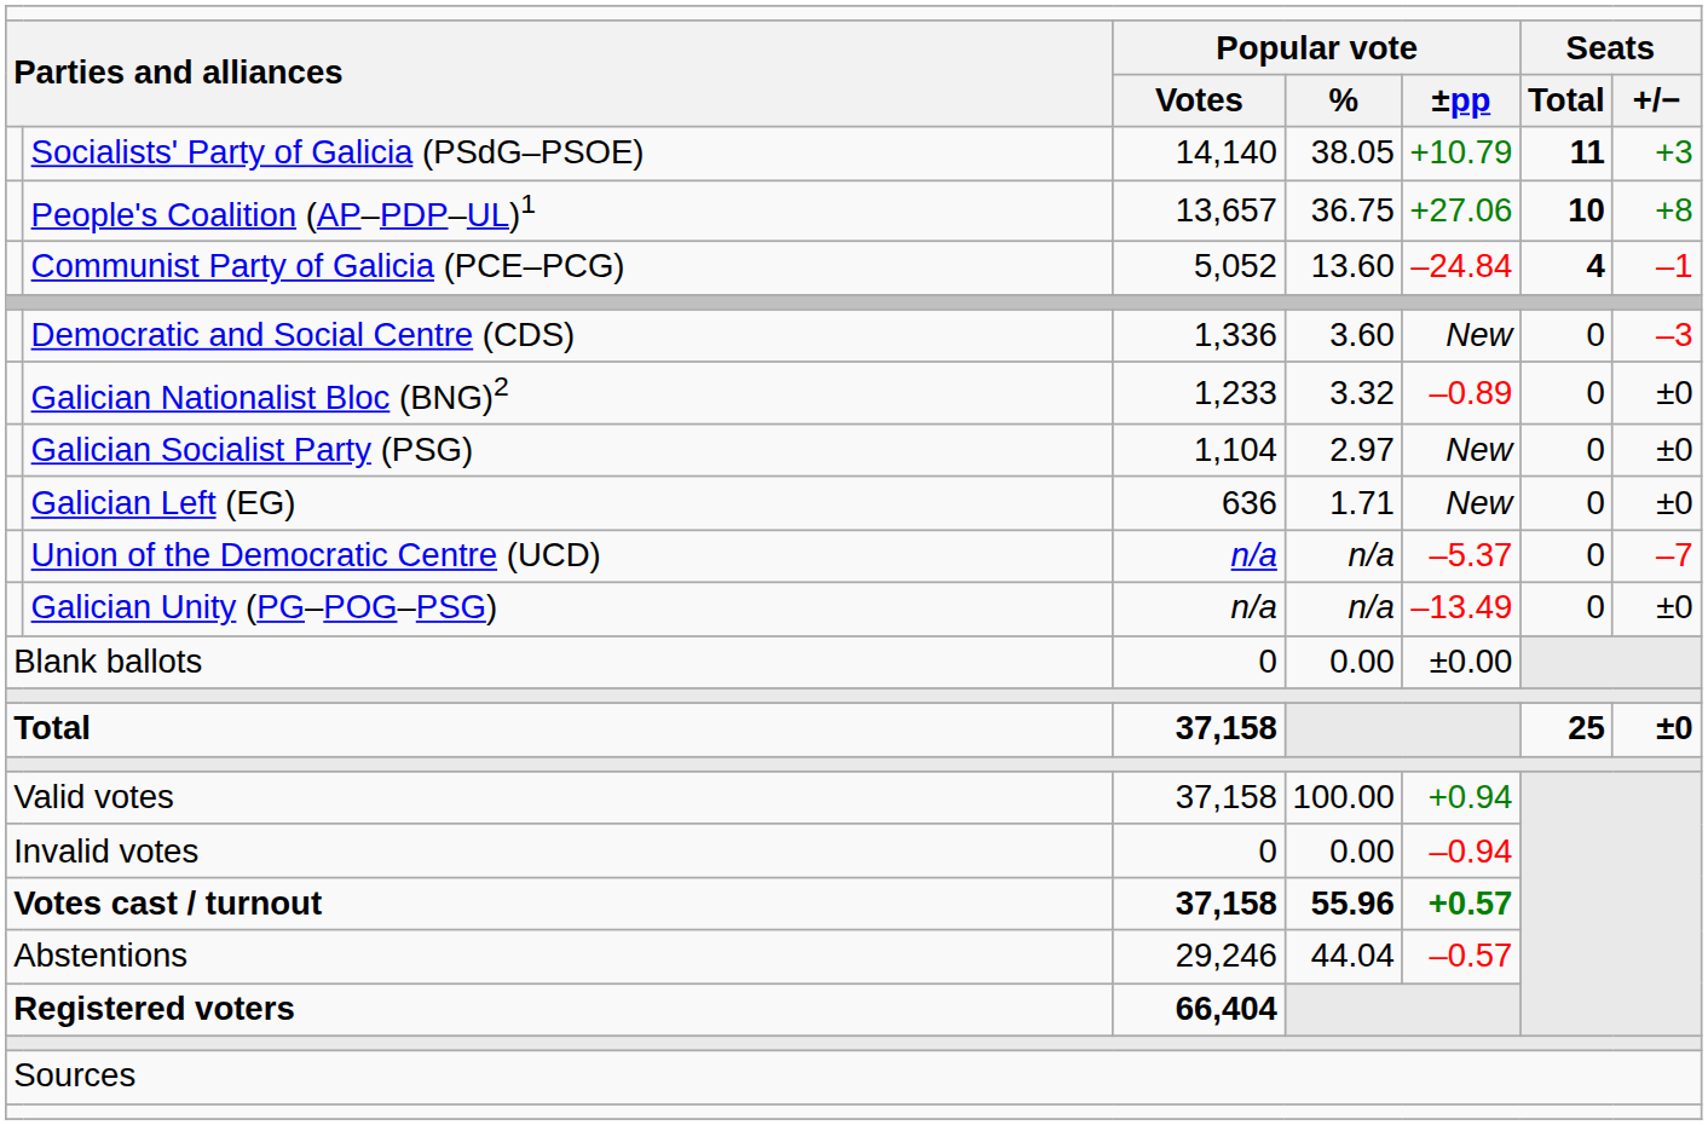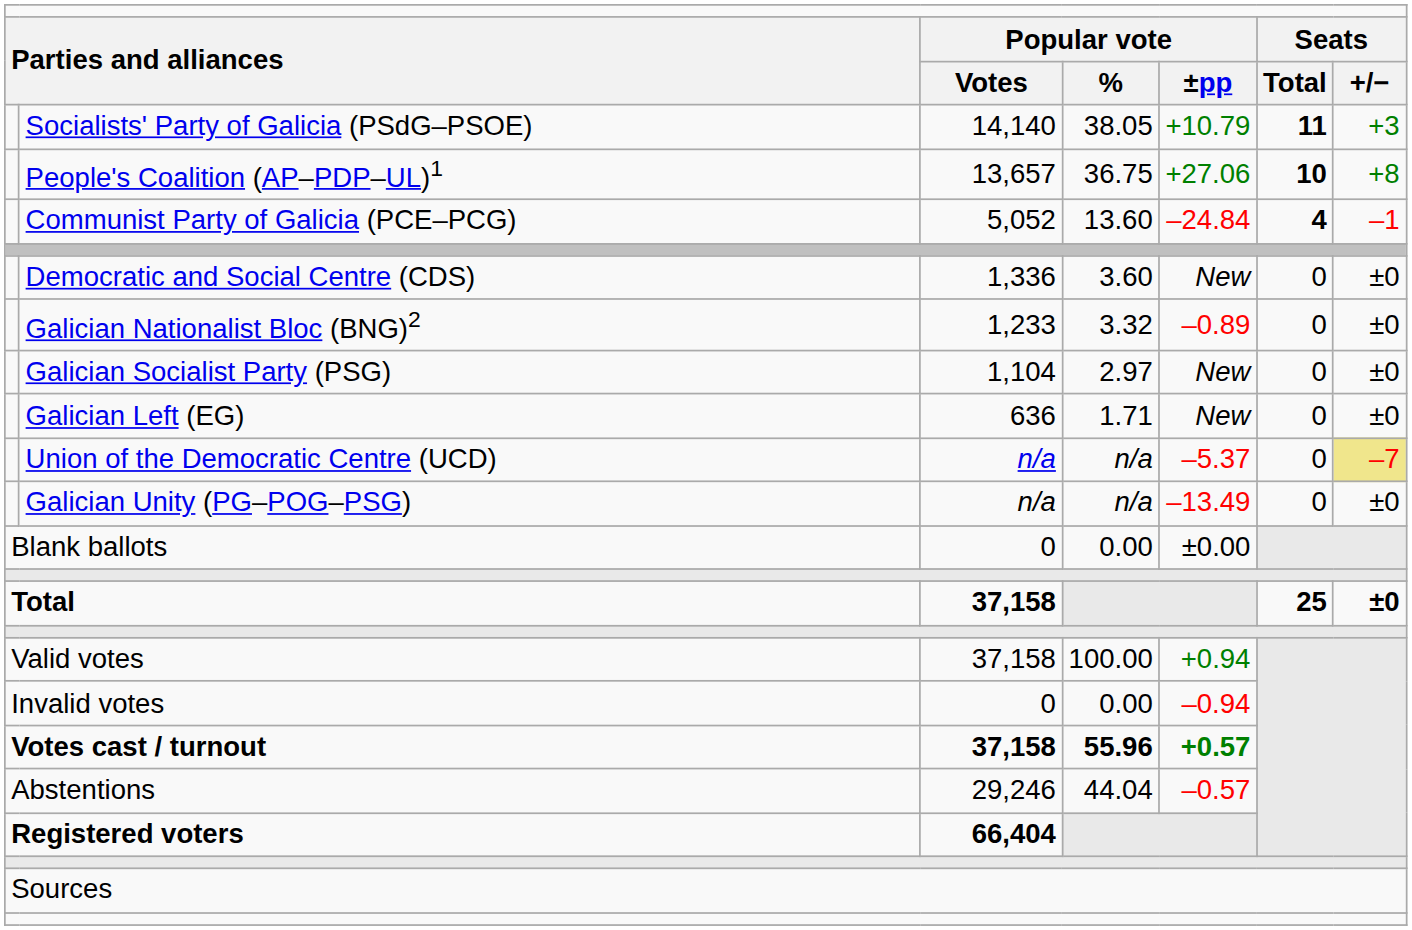Democratic and Social Centre (CDS) | column 7: –3 -> ±0
Union of the Democratic Centre (UCD) | column 7: no background -> khaki background
